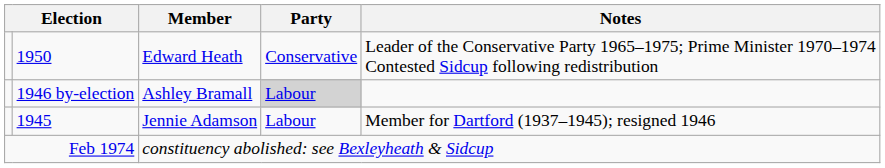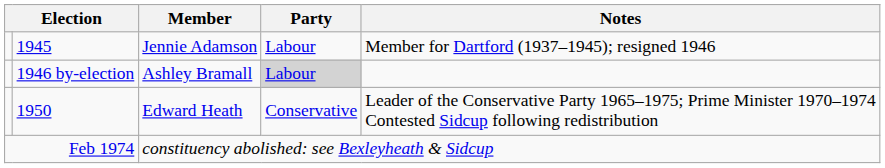rows swapped: 1945 <-> 1950
